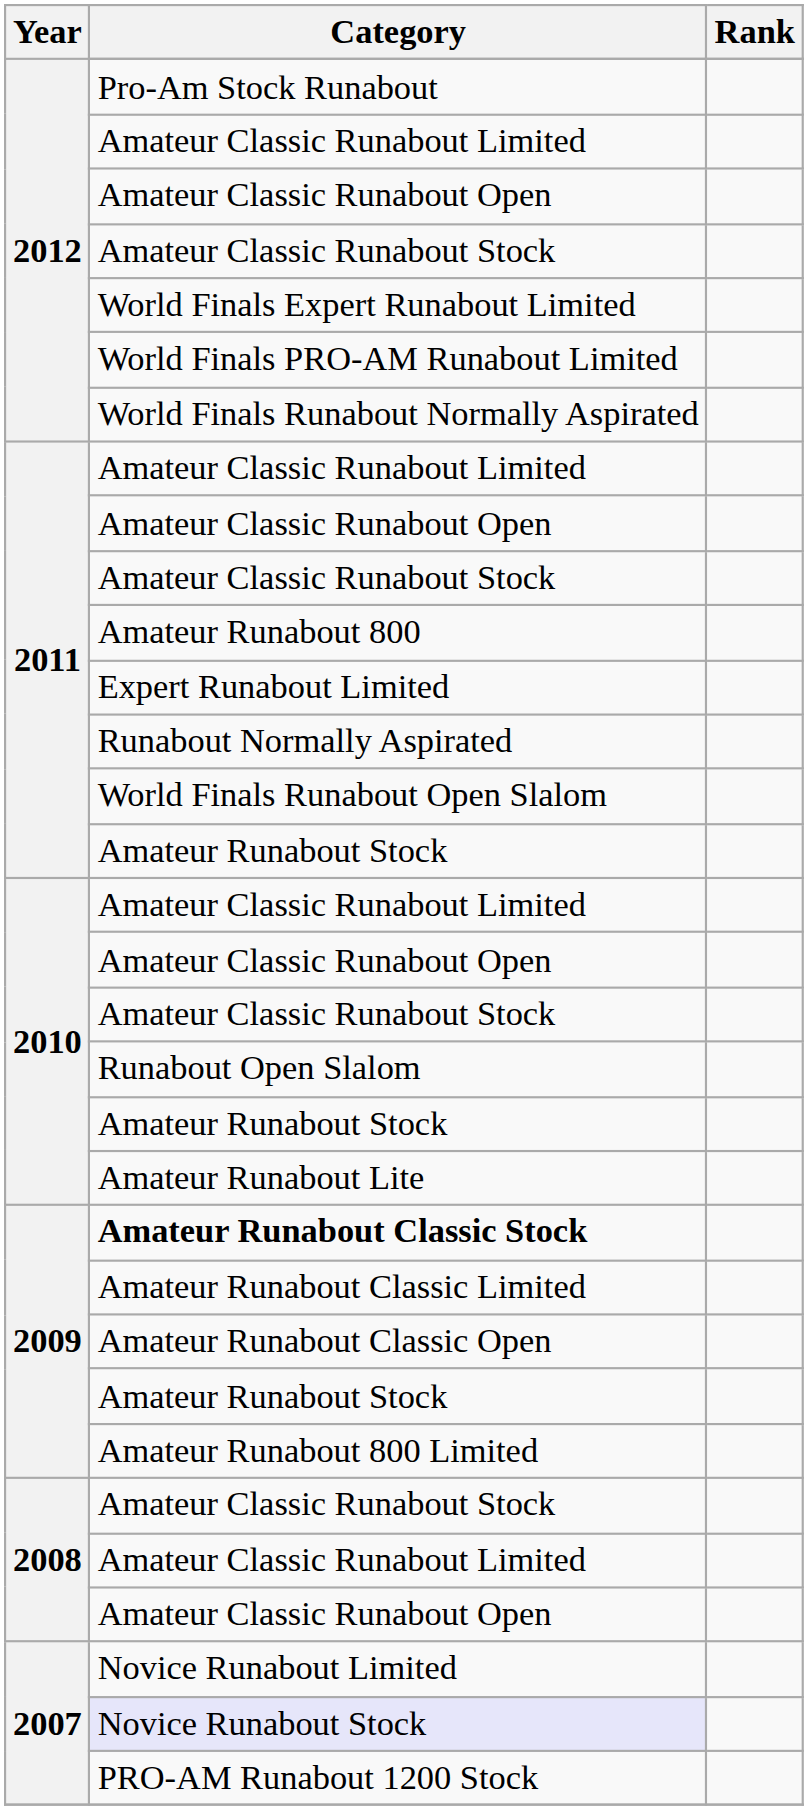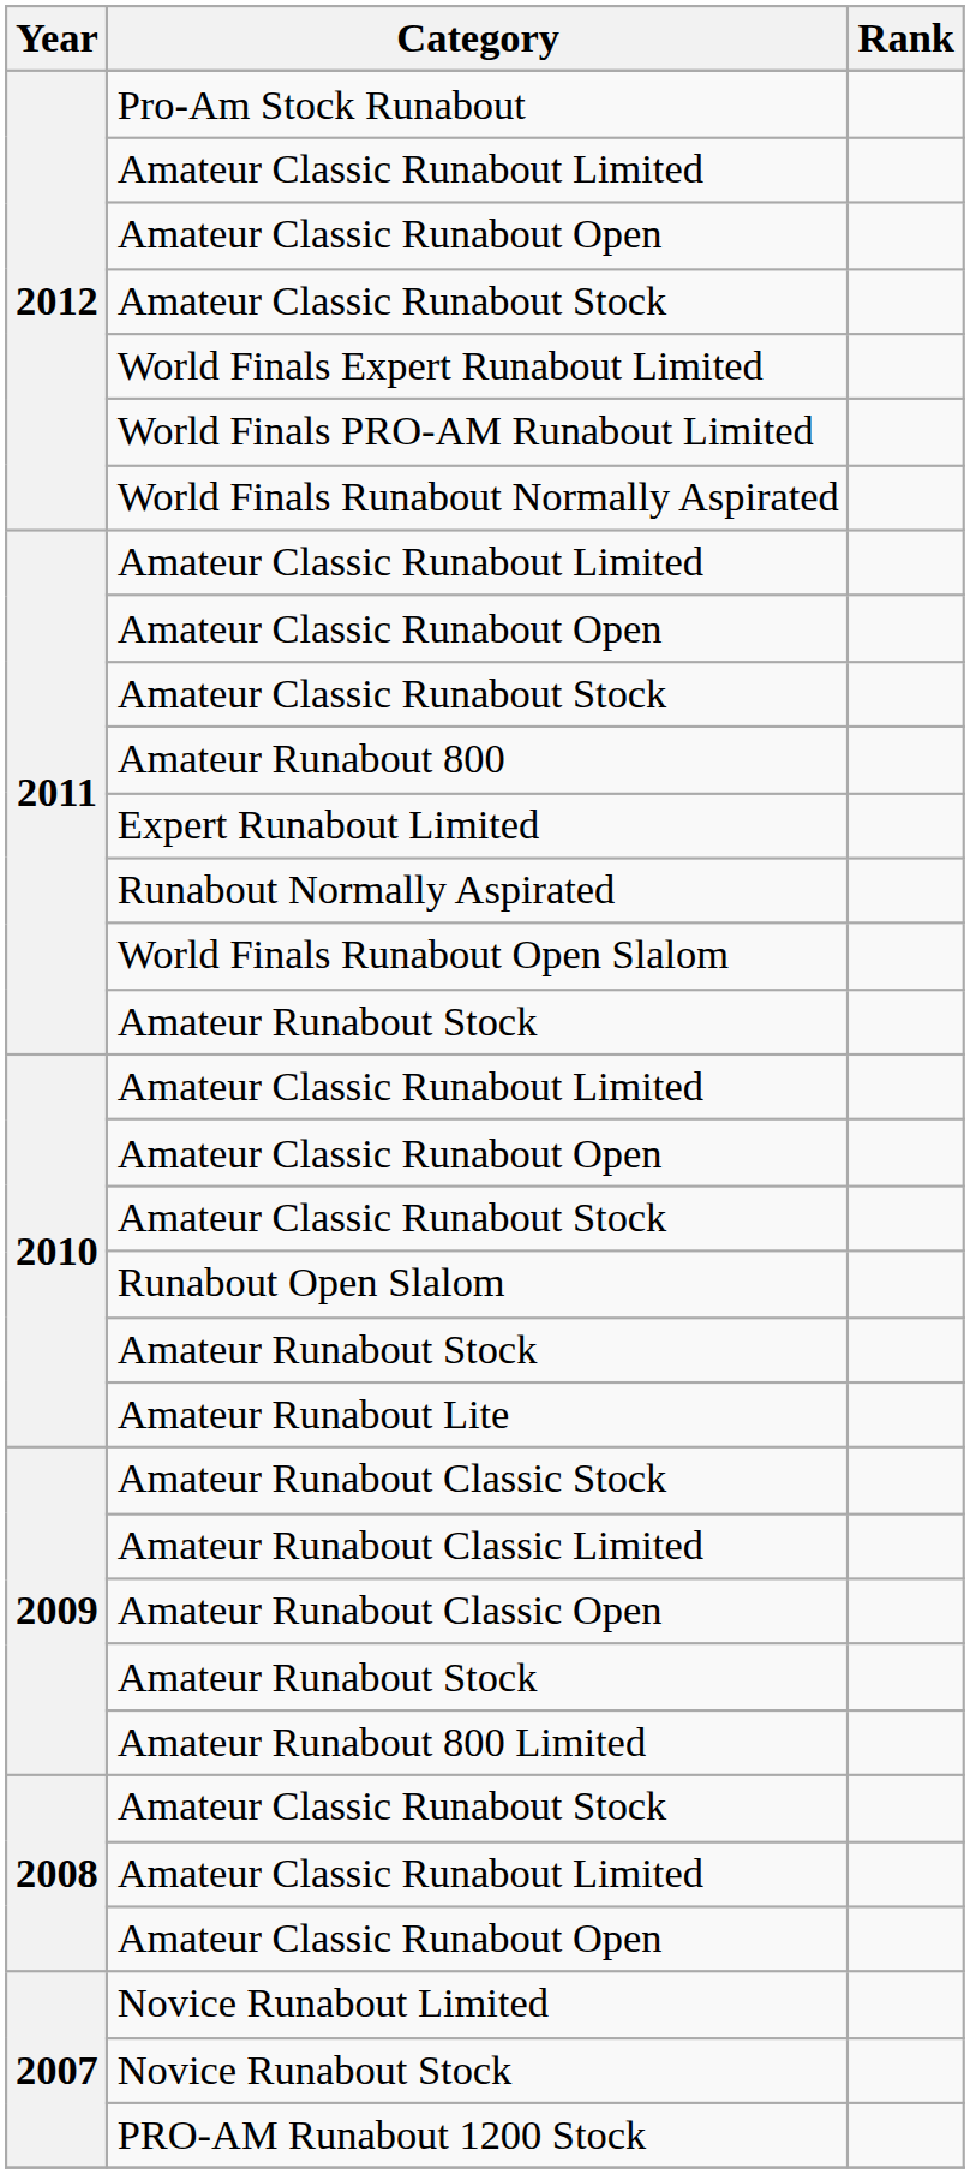Amateur Runabout Classic Stock | Category: bold -> normal
Novice Runabout Stock | Category: lavender background -> no background
